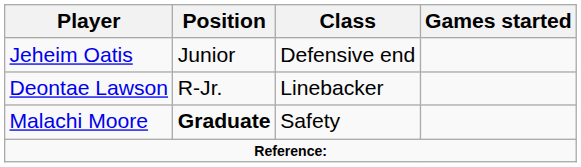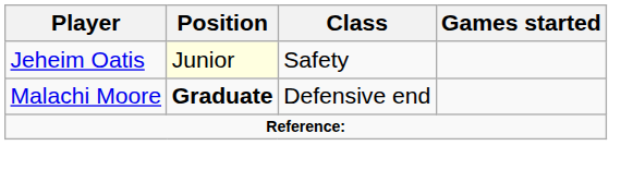Jeheim Oatis | Position: no background -> lightyellow background
Jeheim Oatis | Class: Defensive end -> Safety
- row: Deontae Lawson | R-Jr. | Linebacker
Malachi Moore | Class: Safety -> Defensive end
